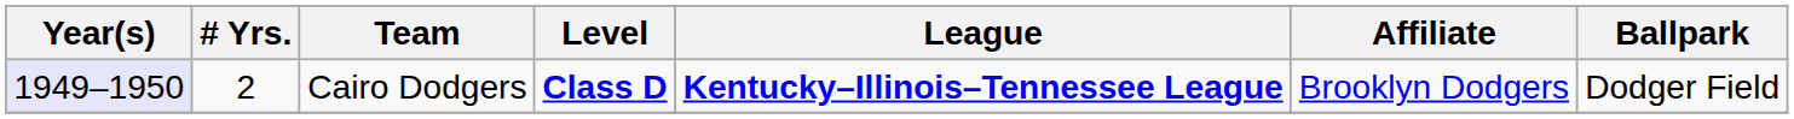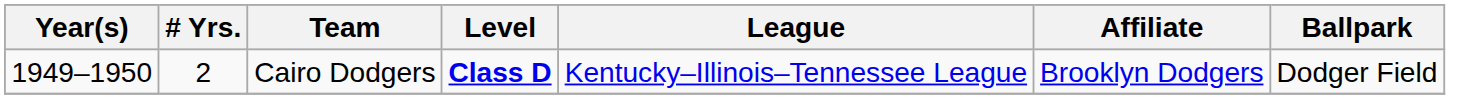Cairo Dodgers | Year(s): lavender background -> no background
Cairo Dodgers | League: bold -> normal
